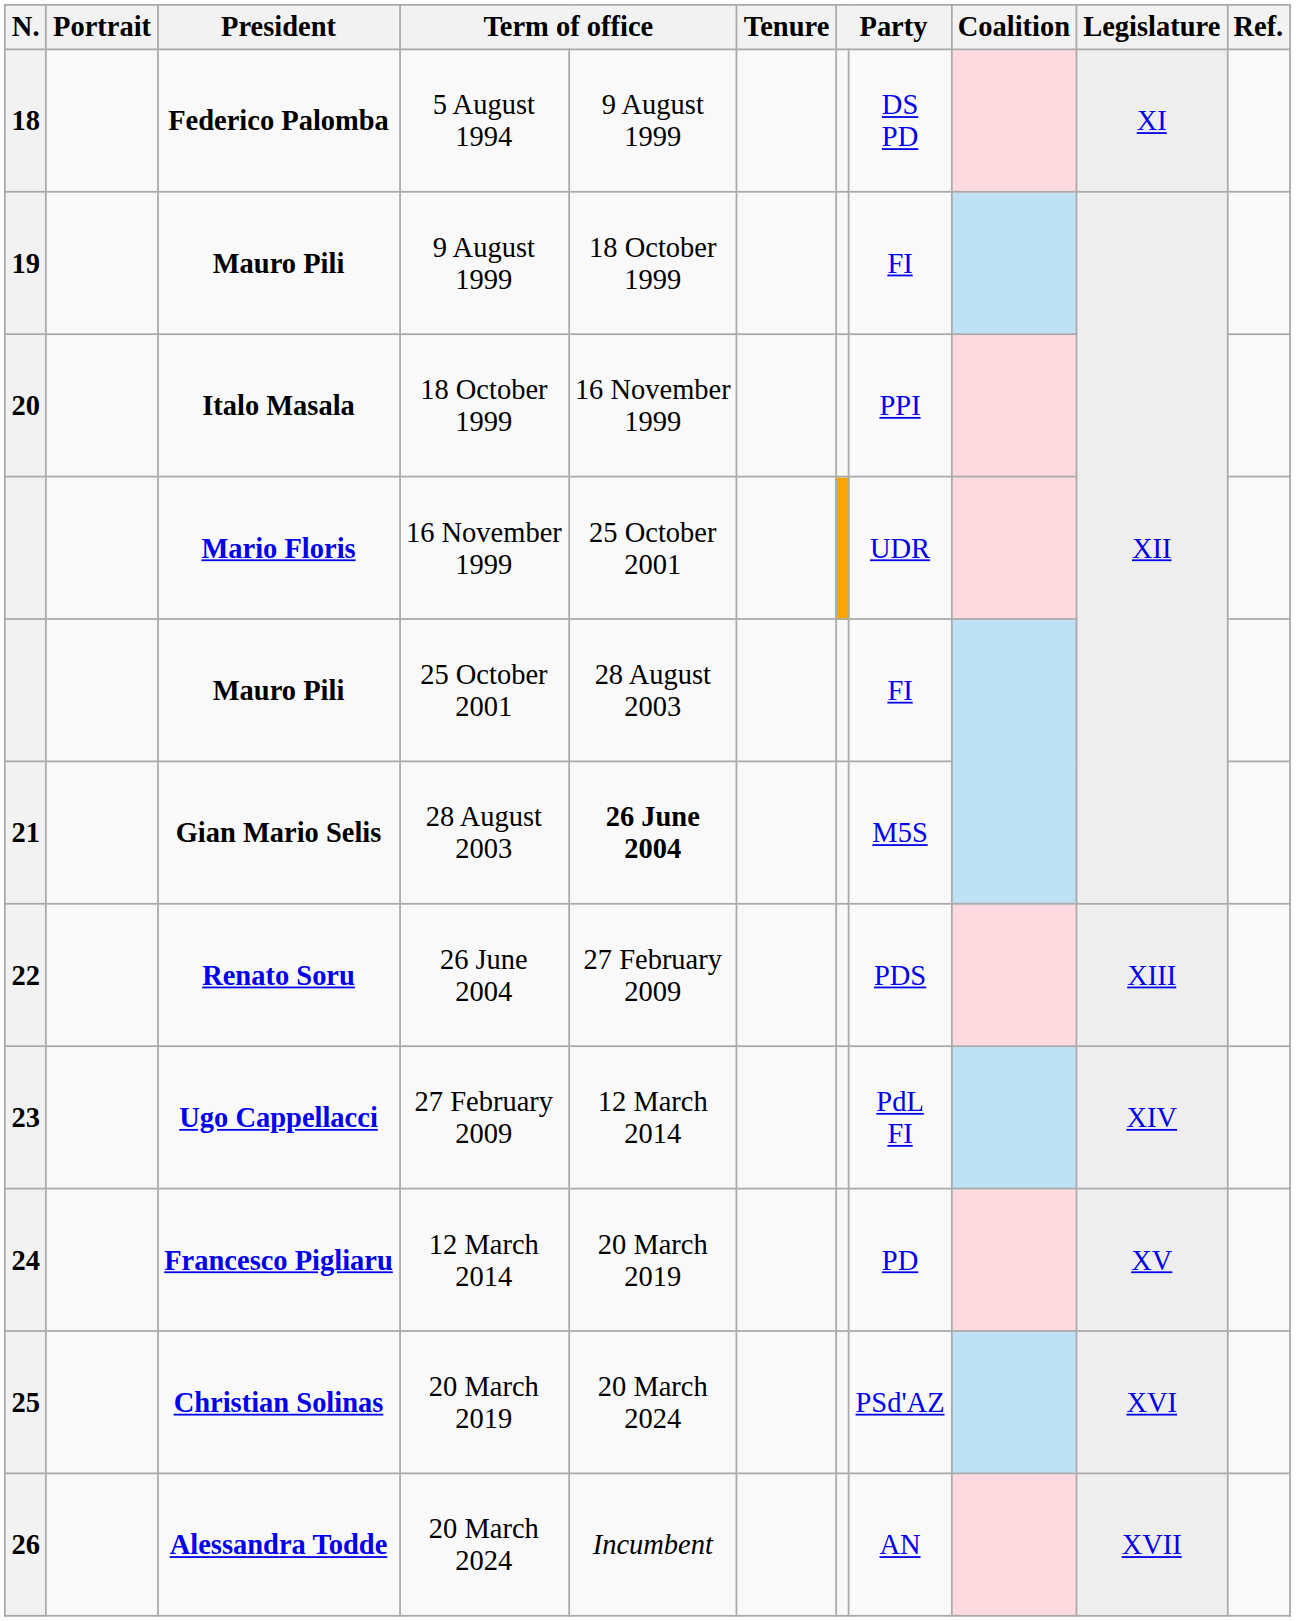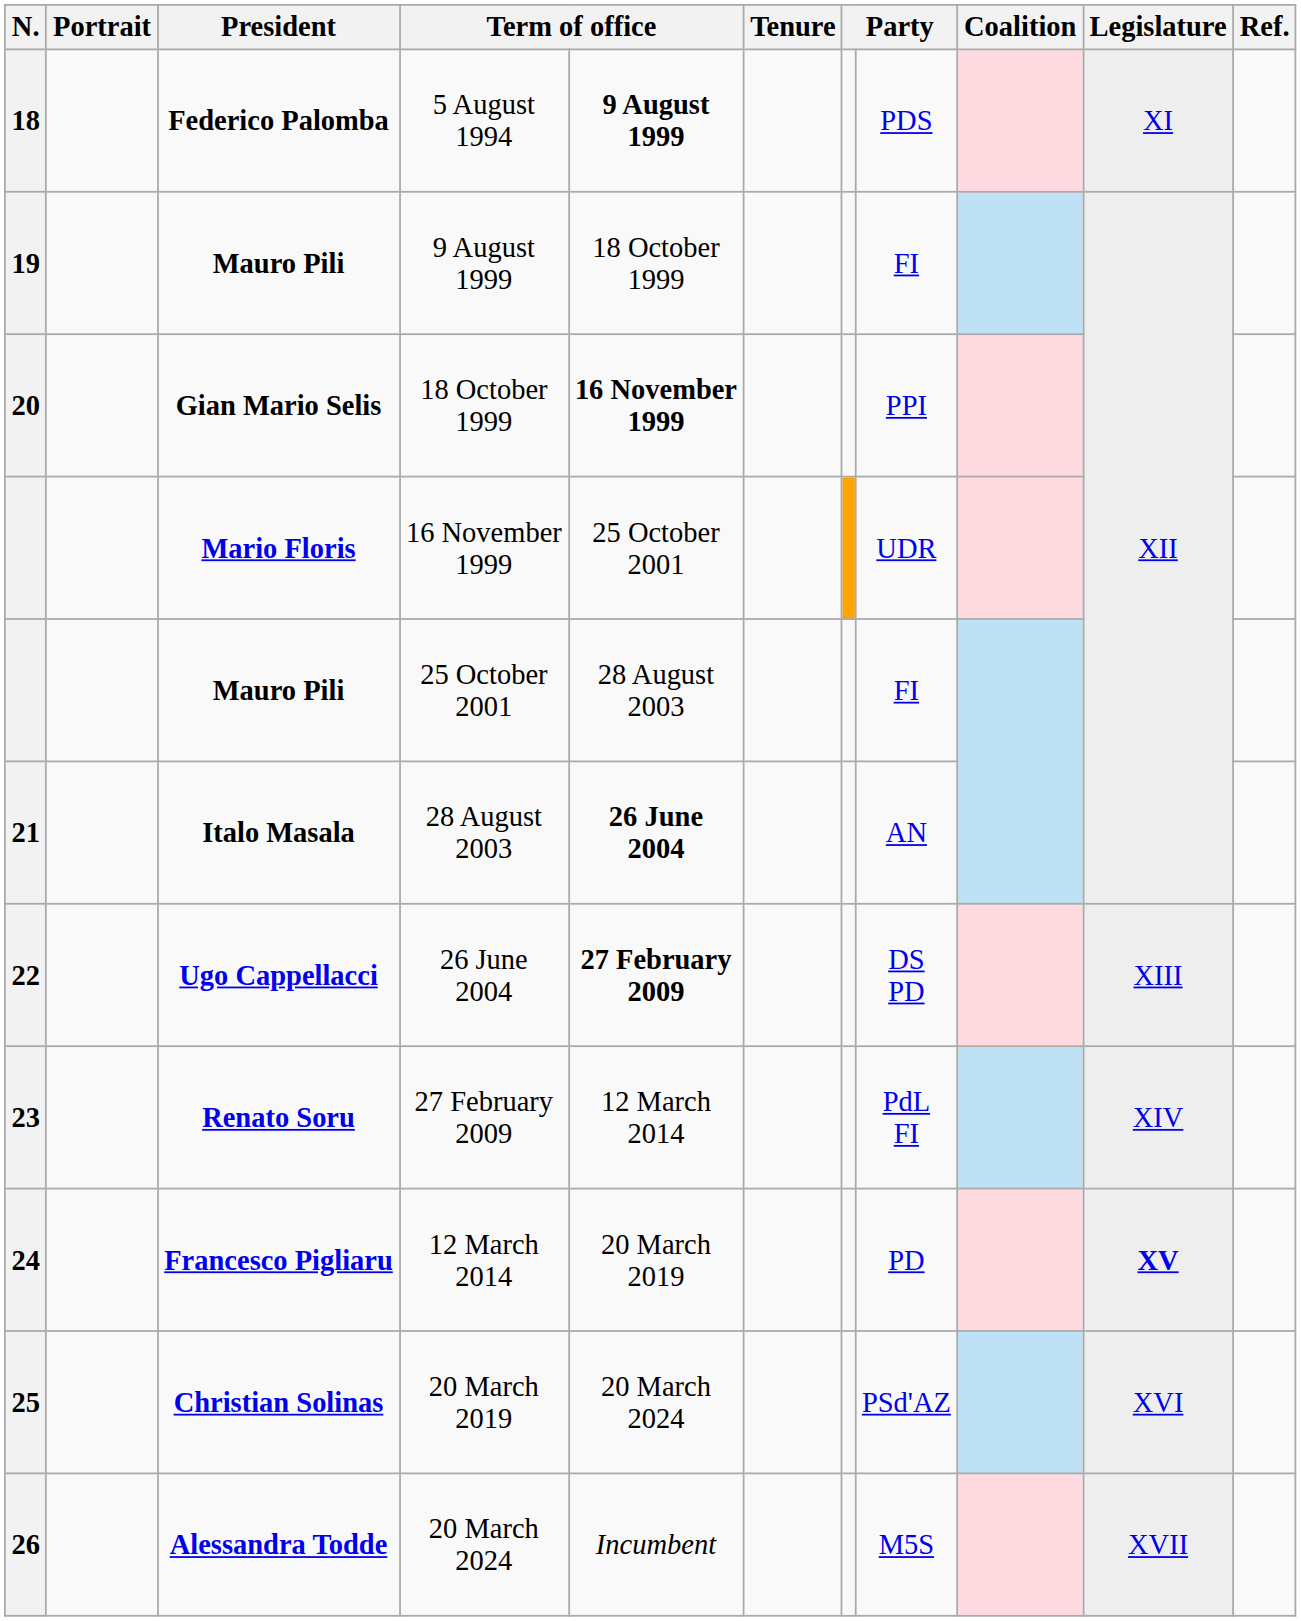18 | column 5: normal -> bold
18 | column 8: DS PD -> PDS
20 | President: Italo Masala -> Gian Mario Selis
20 | column 5: normal -> bold
21 | President: Gian Mario Selis -> Italo Masala
21 | column 8: M5S -> AN
22 | President: Renato Soru -> Ugo Cappellacci
22 | column 5: normal -> bold
22 | column 8: PDS -> DS PD
23 | President: Ugo Cappellacci -> Renato Soru
24 | Legislature: normal -> bold
26 | column 8: AN -> M5S
